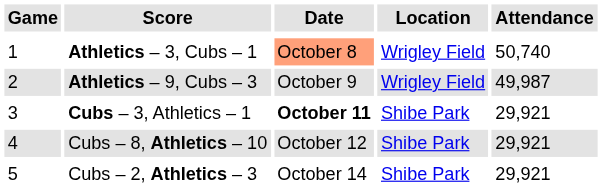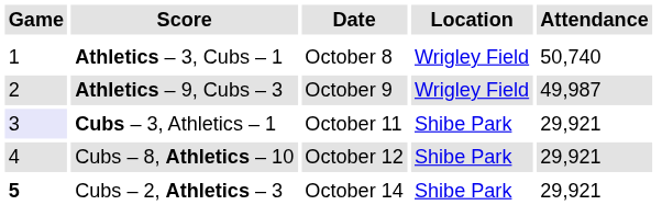Athletics – 3, Cubs – 1 | Date: lightsalmon background -> no background
Cubs – 3, Athletics – 1 | Game: no background -> lavender background
Cubs – 3, Athletics – 1 | Date: bold -> normal
Cubs – 2, Athletics – 3 | Game: normal -> bold
